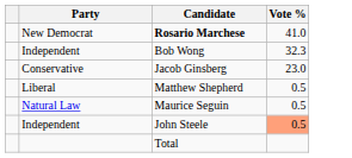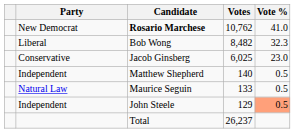+ column: Votes | 10,762 | 8,482 | 6,025 | 140 | 133 | 129 | 26,237
Bob Wong | Party: Independent -> Liberal
Matthew Shepherd | Party: Liberal -> Independent
